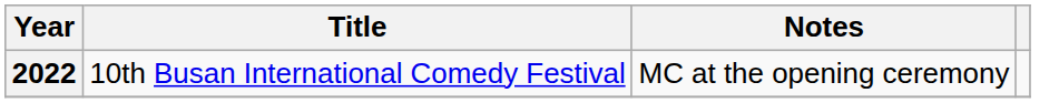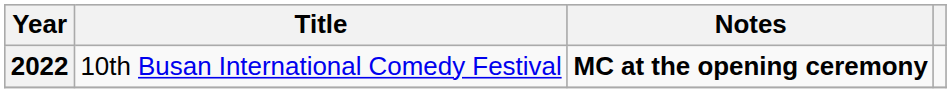2022 | Notes: normal -> bold
